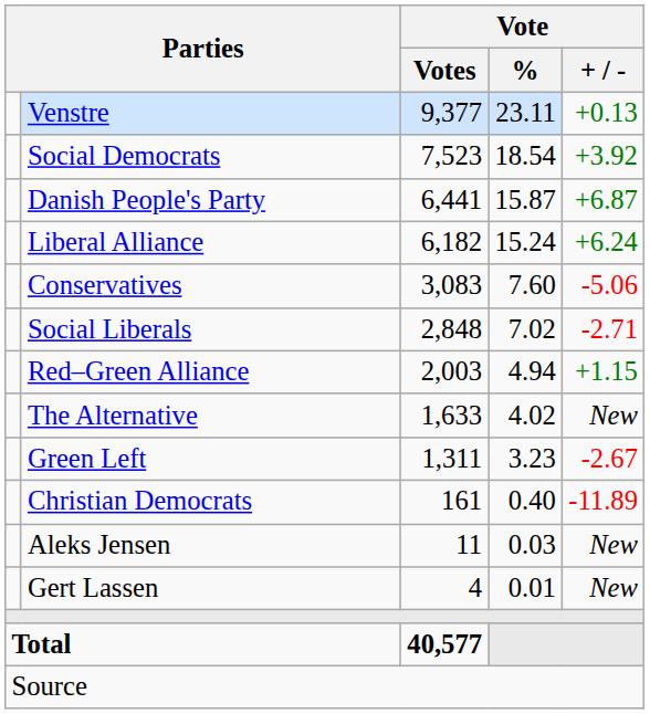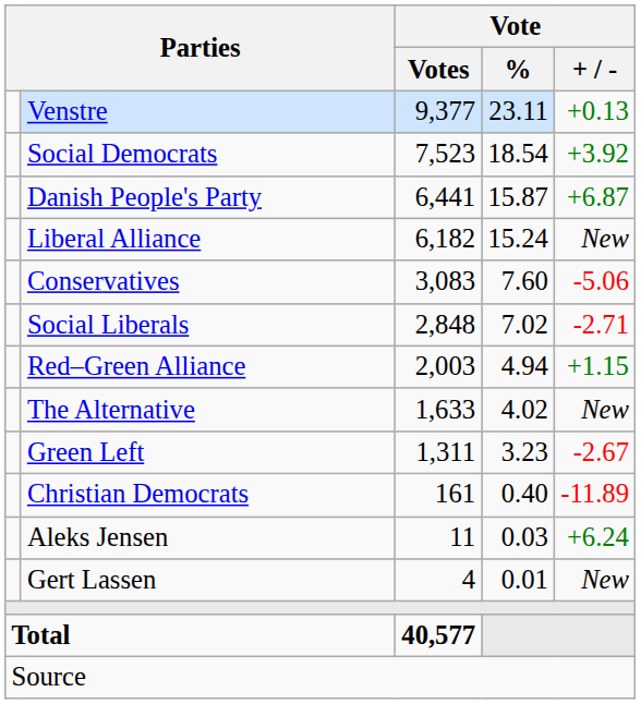Liberal Alliance | Vote / + / -: +6.24 -> New
Aleks Jensen | Vote / + / -: New -> +6.24
